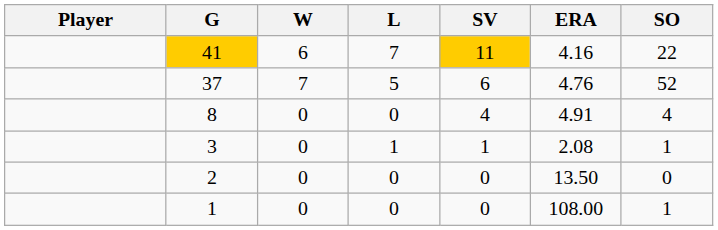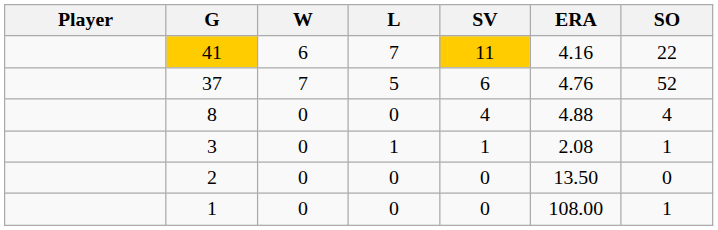8 | ERA: 4.91 -> 4.88
